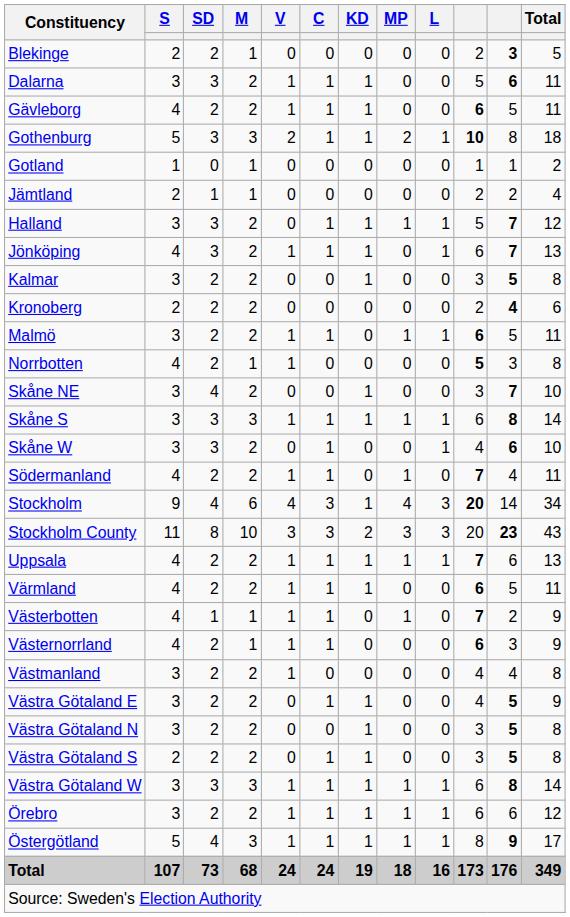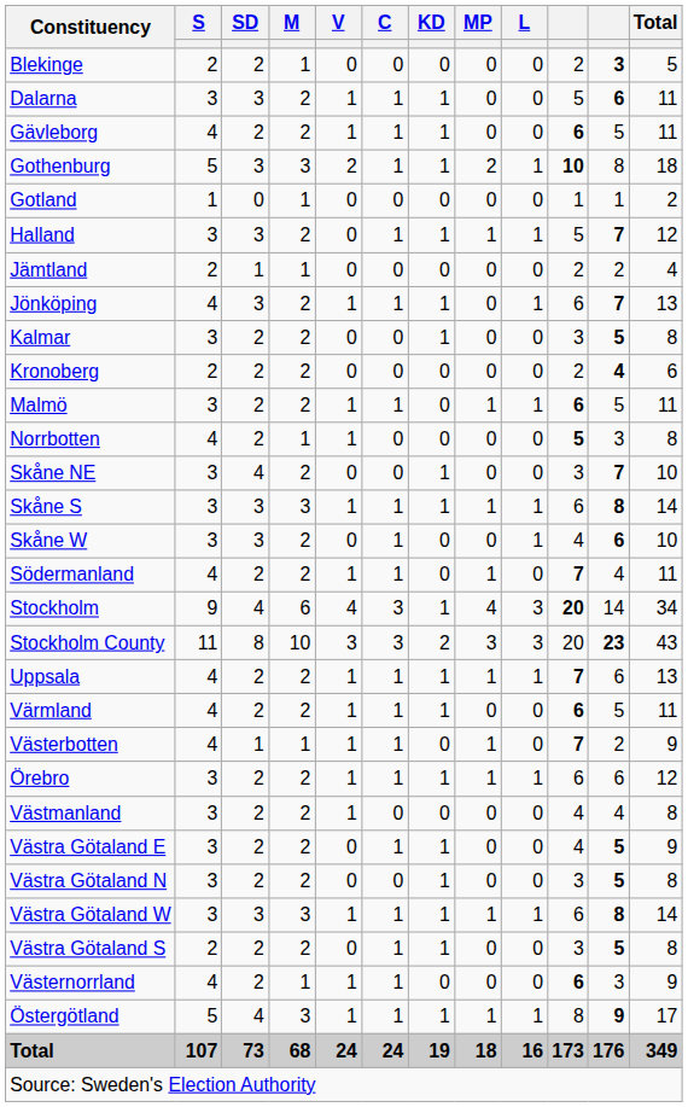rows swapped: Halland <-> Jämtland
rows swapped: Västernorrland <-> Örebro
rows swapped: Västra Götaland S <-> Västra Götaland W
